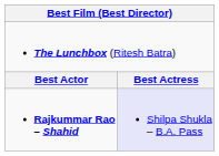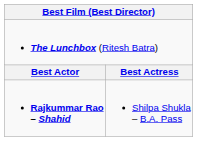Rajkummar Rao – Shahid | column 2: lavender background -> no background
